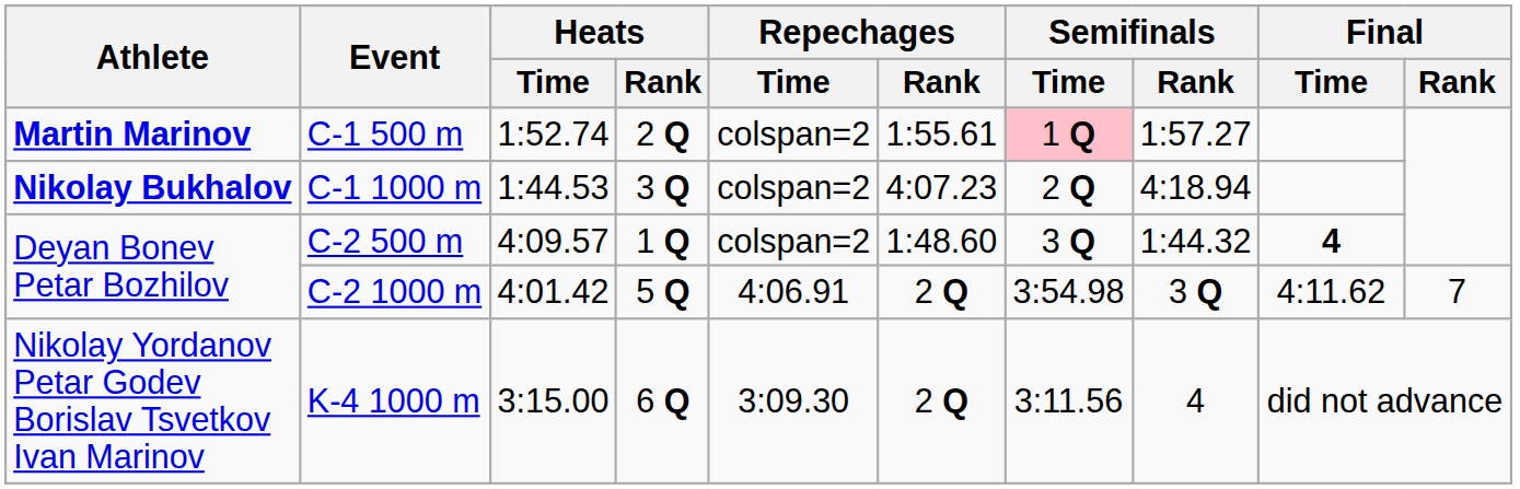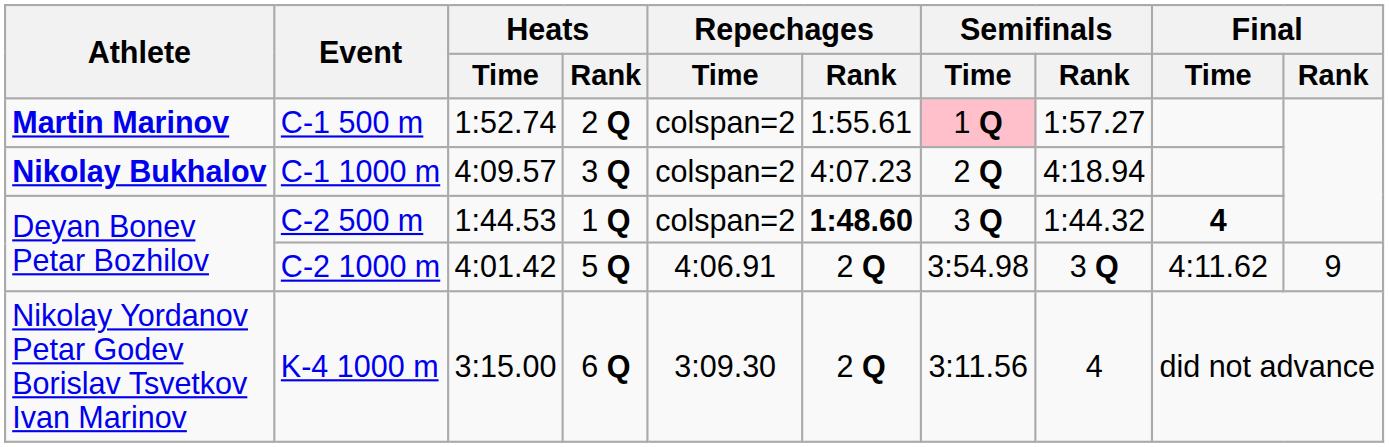C-1 1000 m | Heats / Time: 1:44.53 -> 4:09.57
C-2 500 m | Heats / Time: 4:09.57 -> 1:44.53
C-2 500 m | Repechages / Rank: normal -> bold
C-2 1000 m | Final / Rank: 7 -> 9
